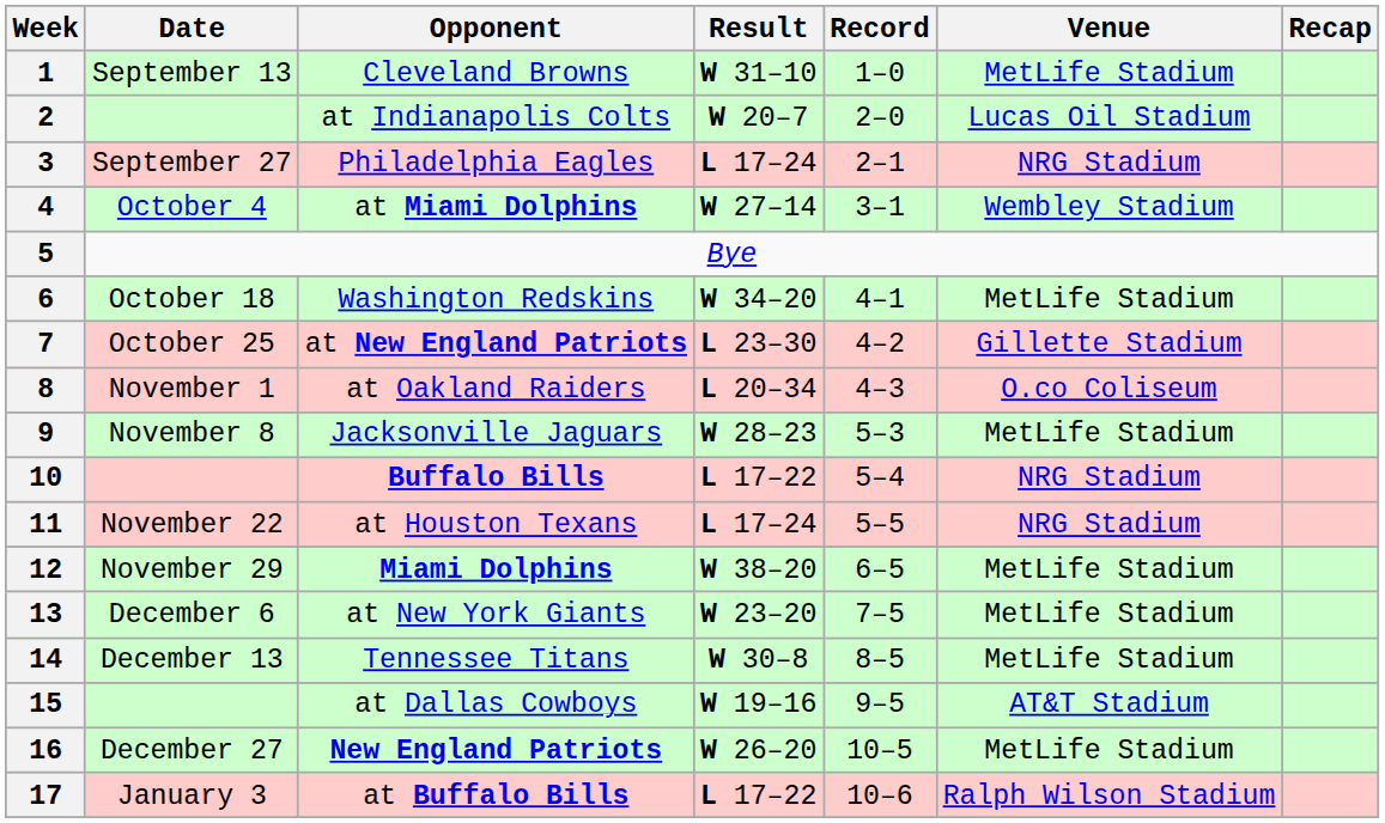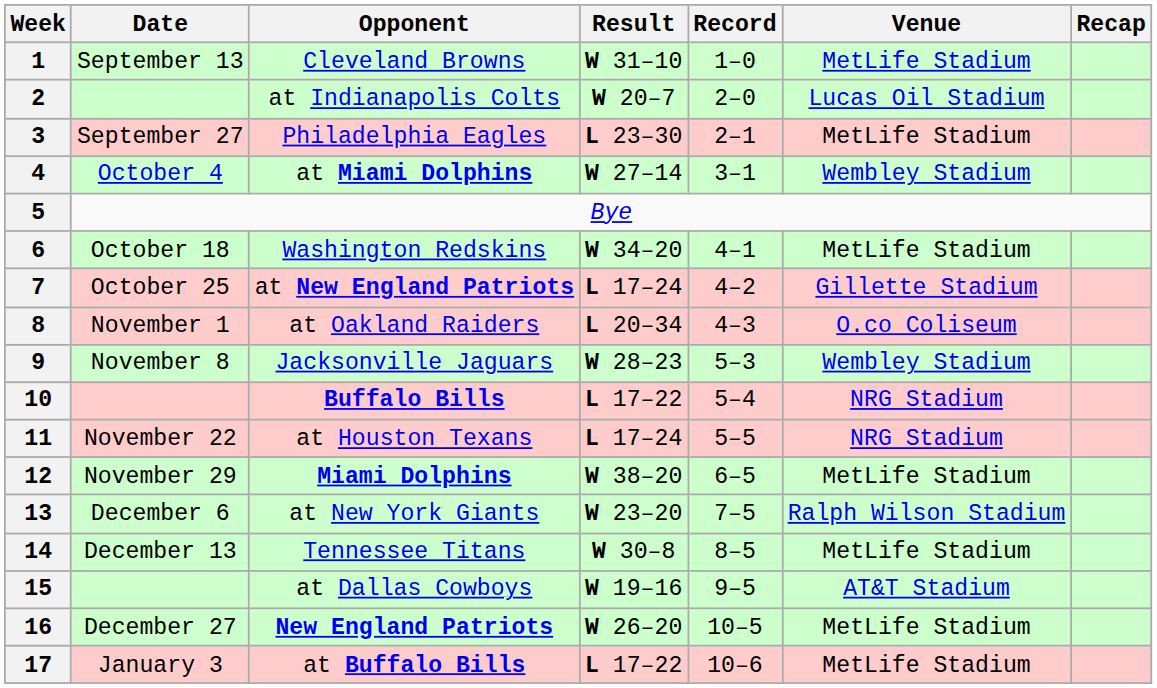3 | Result: L 17–24 -> L 23–30
3 | Venue: NRG Stadium -> MetLife Stadium
7 | Result: L 23–30 -> L 17–24
9 | Venue: MetLife Stadium -> Wembley Stadium
13 | Venue: MetLife Stadium -> Ralph Wilson Stadium
17 | Venue: Ralph Wilson Stadium -> MetLife Stadium
